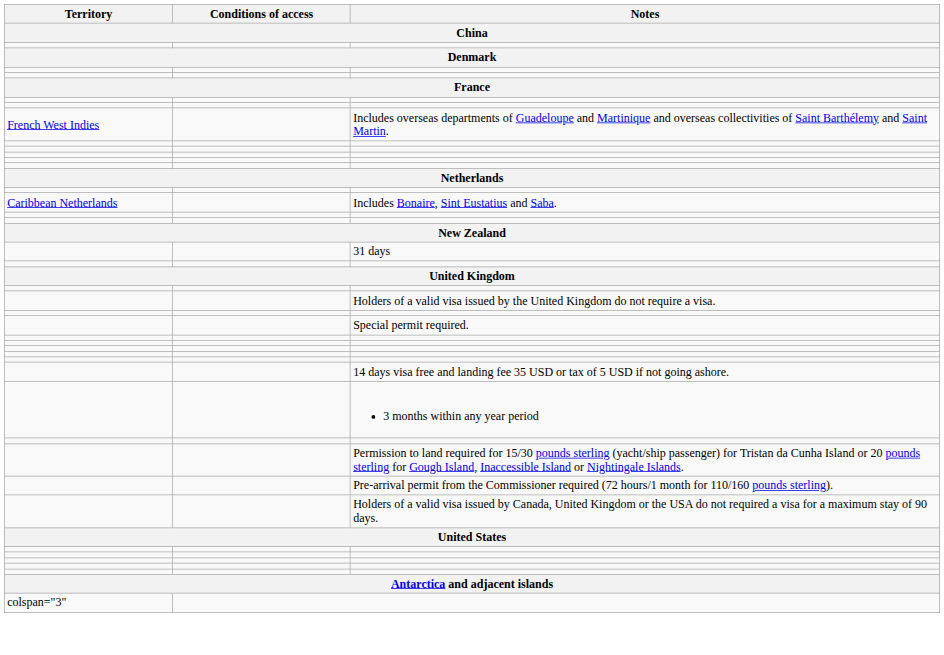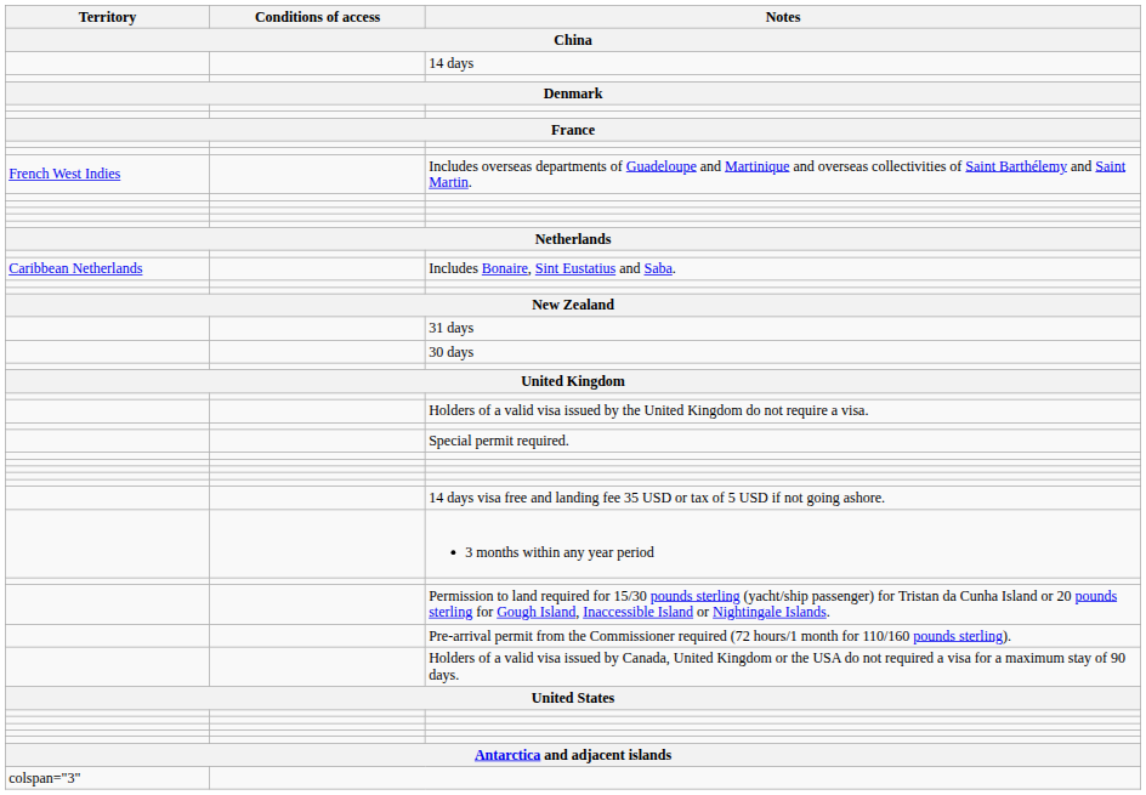+ row: 14 days
+ row: 30 days
